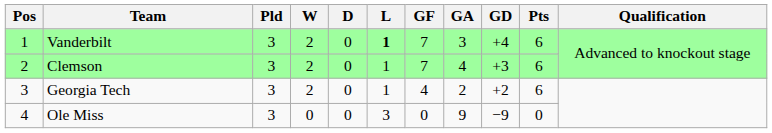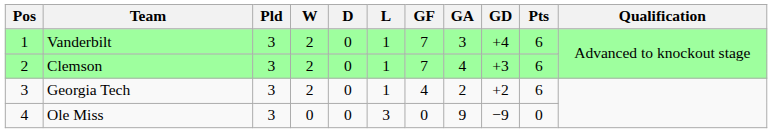Vanderbilt | L: bold -> normal
